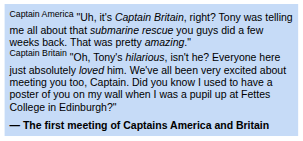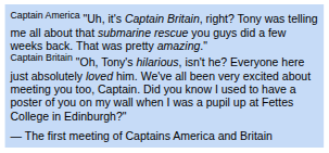row 2 | column 1: bold -> normal
